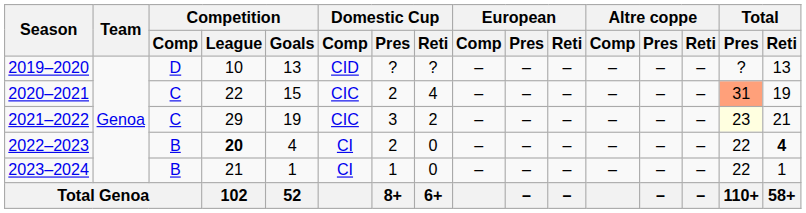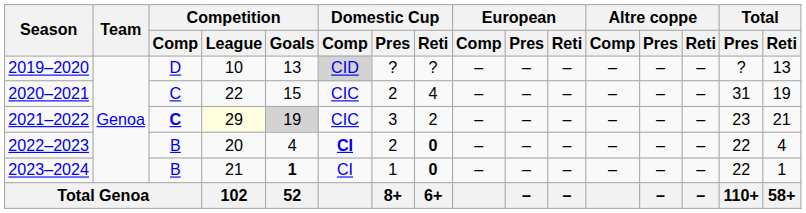2019–2020 | Domestic Cup / Comp: no background -> lightgrey background
2020–2021 | Total / Pres: lightsalmon background -> no background
2021–2022 | Competition / Comp: normal -> bold
2021–2022 | Competition / League: no background -> lightyellow background
2021–2022 | Competition / Goals: no background -> lightgrey background
2021–2022 | Total / Pres: lightyellow background -> no background
2022–2023 | Competition / League: bold -> normal
2022–2023 | Domestic Cup / Comp: normal -> bold
2022–2023 | Domestic Cup / Reti: normal -> bold
2022–2023 | Total / Reti: bold -> normal
2023–2024 | Competition / Goals: normal -> bold
2023–2024 | Domestic Cup / Reti: normal -> bold
